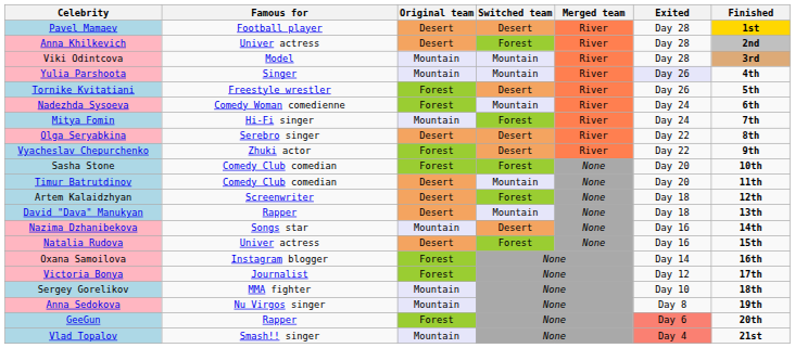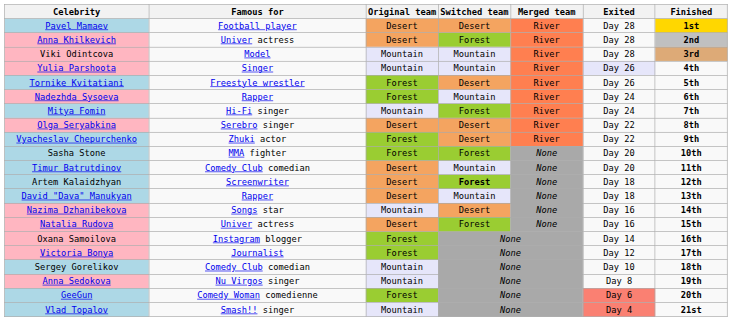Nadezhda Sysoeva | Famous for: Comedy Woman comedienne -> Rapper
Sasha Stone | Famous for: Comedy Club comedian -> MMA fighter
Artem Kalaidzhyan | Switched team: normal -> bold
Sergey Gorelikov | Famous for: MMA fighter -> Comedy Club comedian
GeeGun | Famous for: Rapper -> Comedy Woman comedienne
